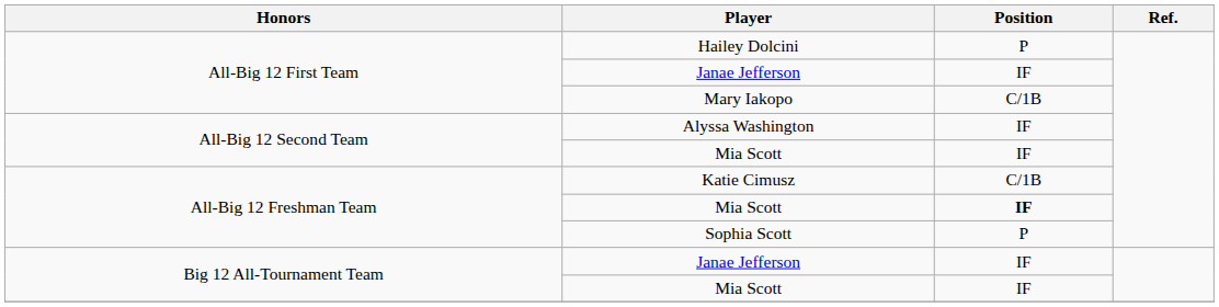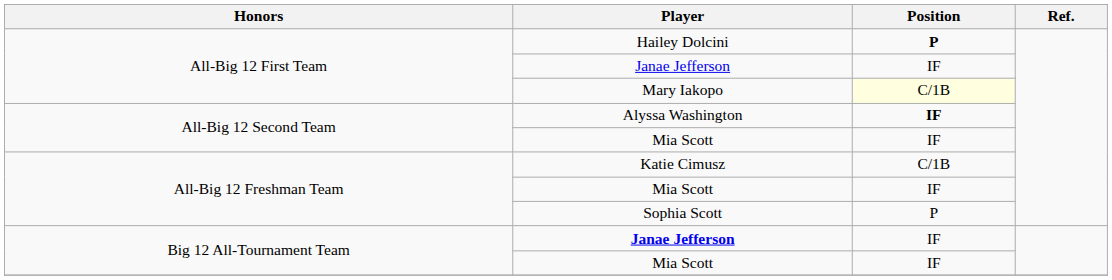row 2 | Position: normal -> bold
row 4 | Position: no background -> lightyellow background
row 5 | Position: normal -> bold
row 8 | Position: bold -> normal
row 10 | Player: normal -> bold
